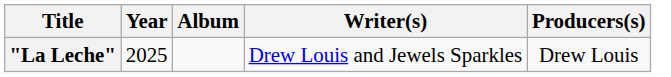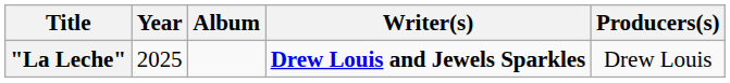"La Leche" | Writer(s): normal -> bold
